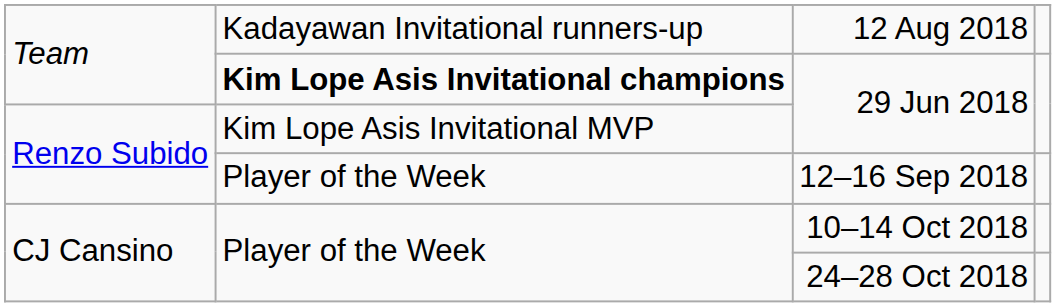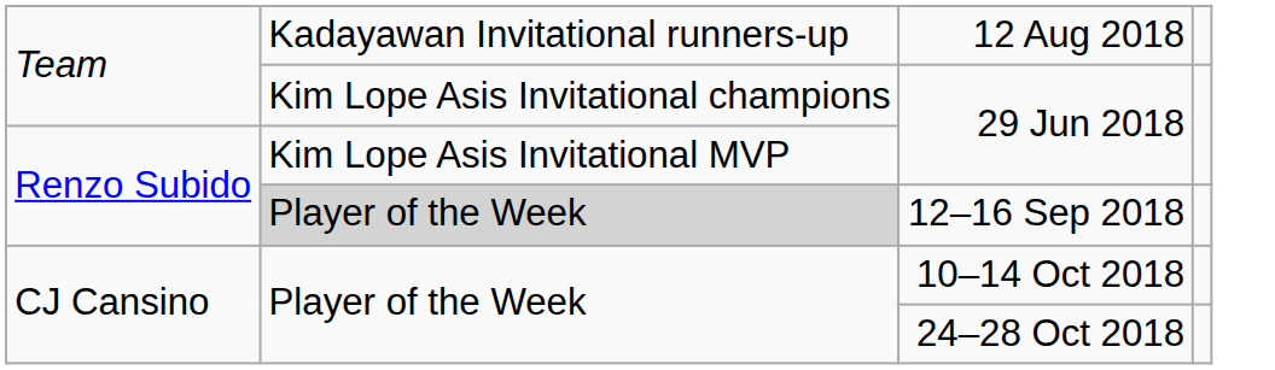Team / 29 Jun 2018 | column 2: bold -> normal
12–16 Sep 2018 | column 2: no background -> lightgrey background
